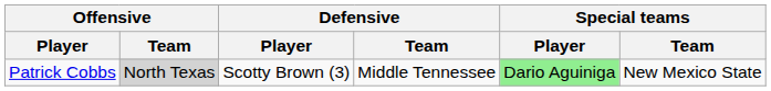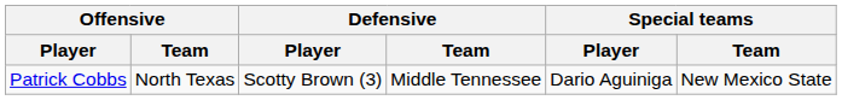Patrick Cobbs | Offensive / Team: lightgrey background -> no background
Patrick Cobbs | Special teams / Player: lightgreen background -> no background
